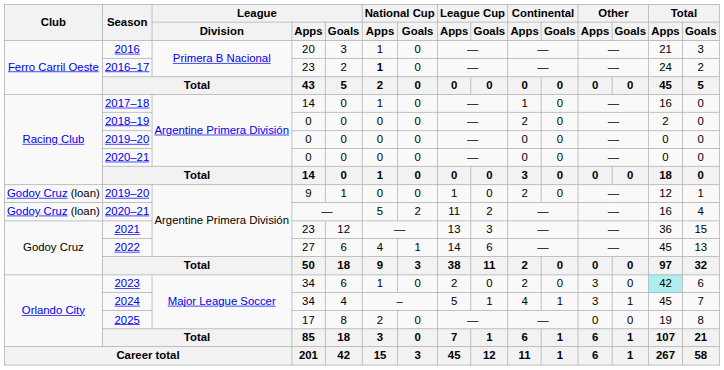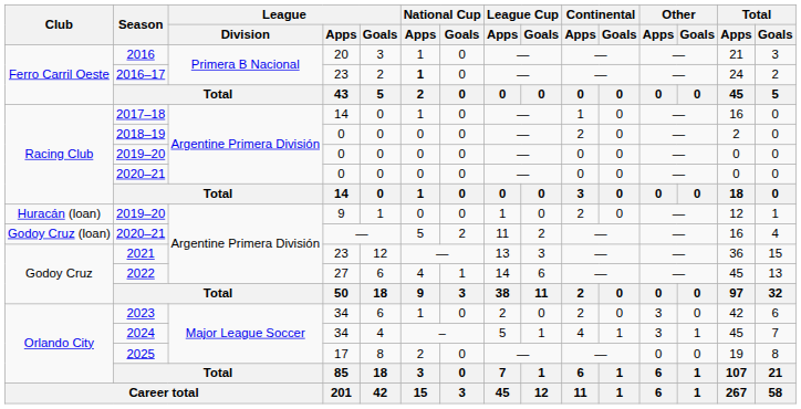2019–20 / 9 | Club: Godoy Cruz (loan) -> Huracán (loan)
2023 | Total / Apps: paleturquoise background -> no background
